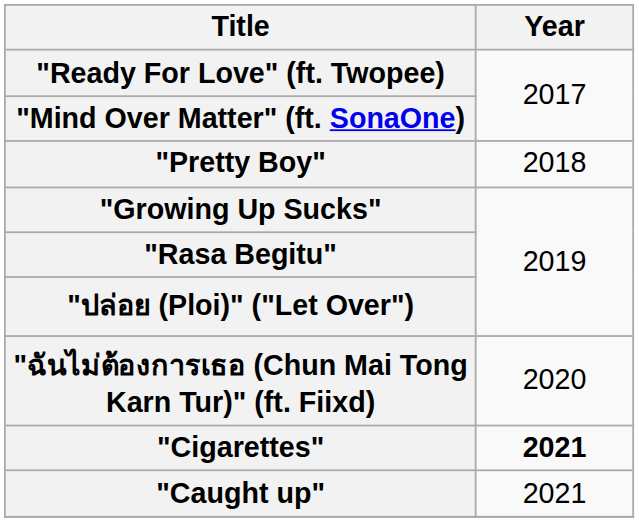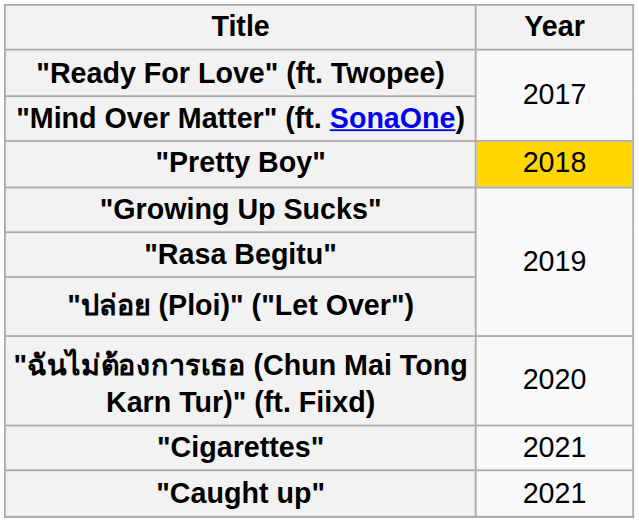"Pretty Boy" | Year: no background -> gold background
"Cigarettes" | Year: bold -> normal
